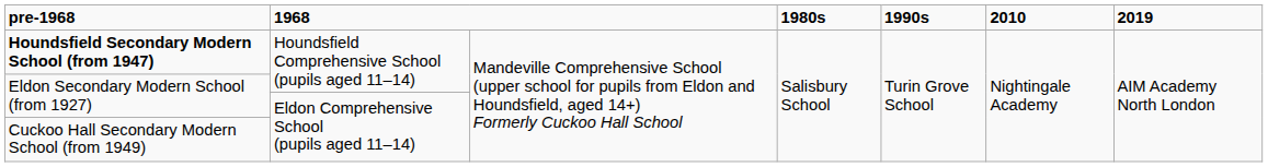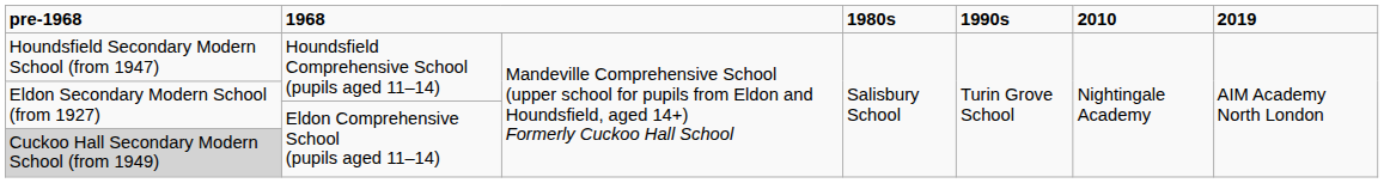Houndsfield Secondary Modern School (from 1947) | pre-1968: bold -> normal
Cuckoo Hall Secondary Modern School (from 1949) | pre-1968: no background -> lightgrey background
